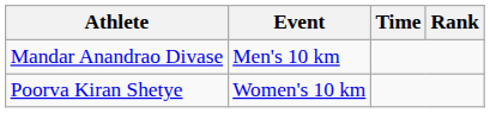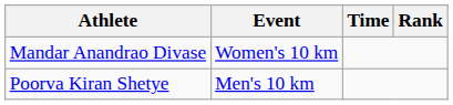Mandar Anandrao Divase | Event: Men's 10 km -> Women's 10 km
Poorva Kiran Shetye | Event: Women's 10 km -> Men's 10 km
